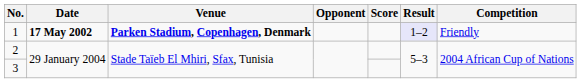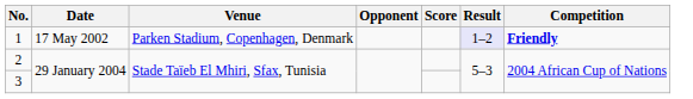1 | Date: bold -> normal
1 | Venue: bold -> normal
1 | Competition: normal -> bold
